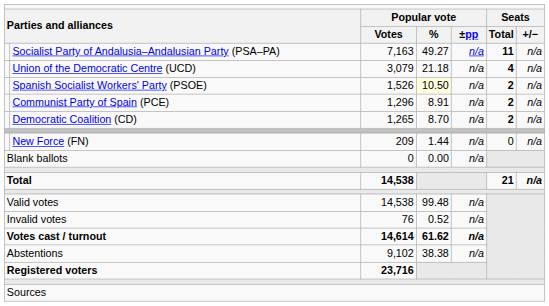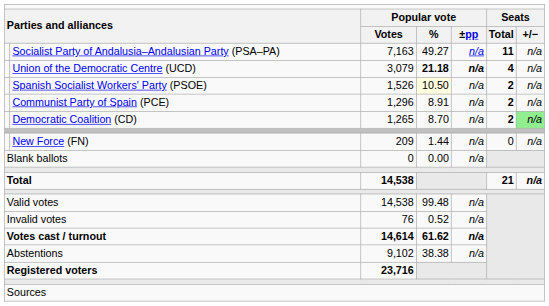Union of the Democratic Centre (UCD) | column 4: normal -> bold
Union of the Democratic Centre (UCD) | column 5: normal -> bold
Democratic Coalition (CD) | column 7: no background -> lightgreen background
